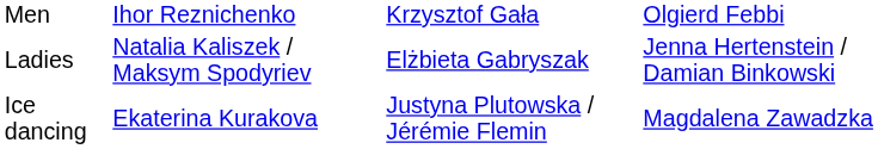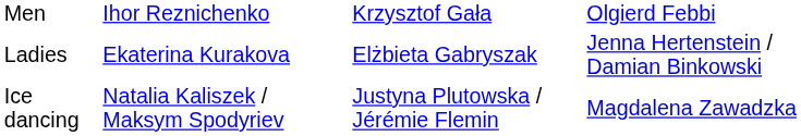Ladies | column 2: Natalia Kaliszek / Maksym Spodyriev -> Ekaterina Kurakova
Ice dancing | column 2: Ekaterina Kurakova -> Natalia Kaliszek / Maksym Spodyriev
